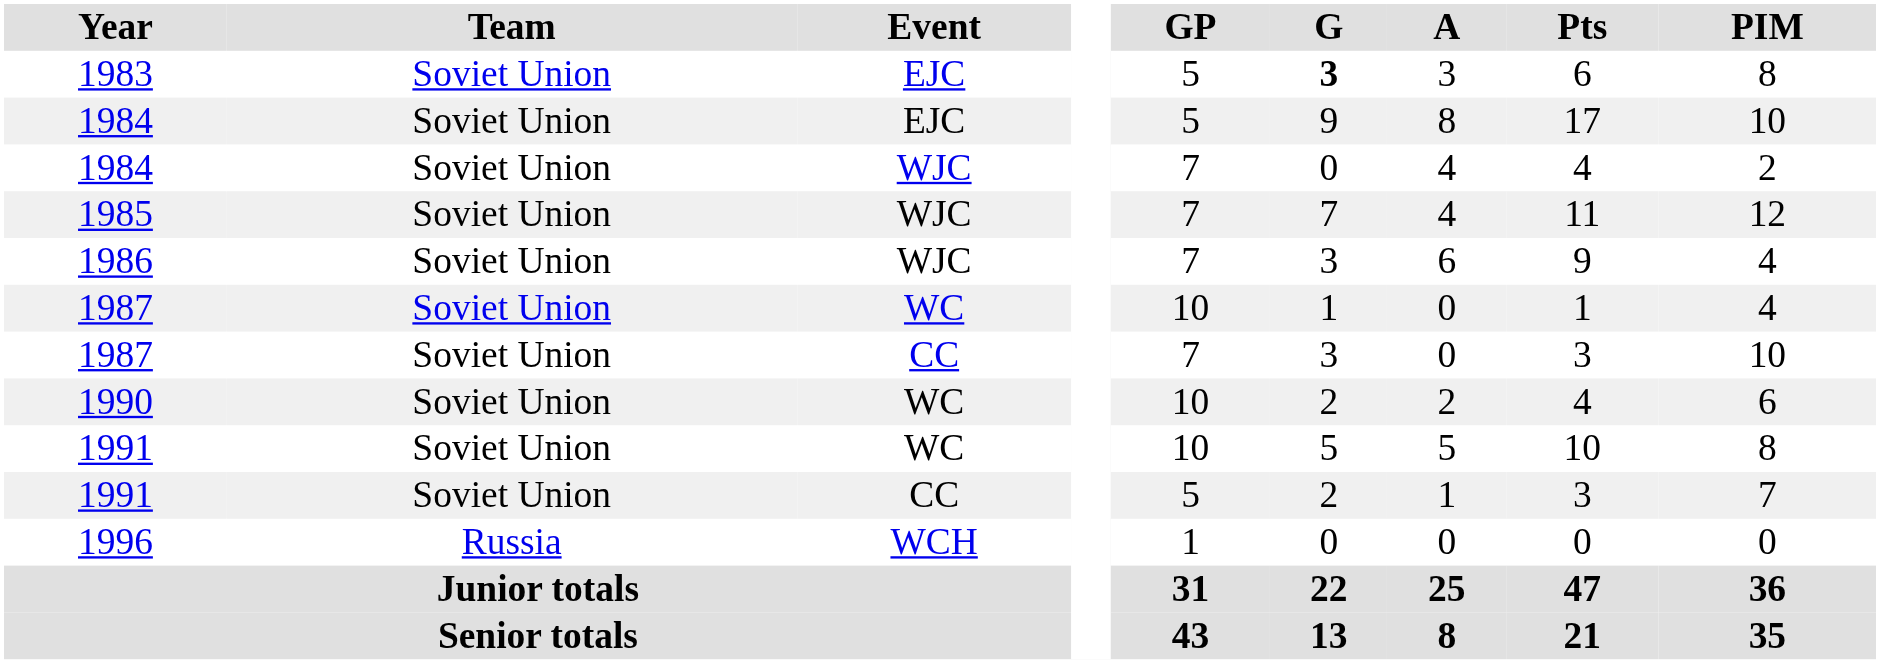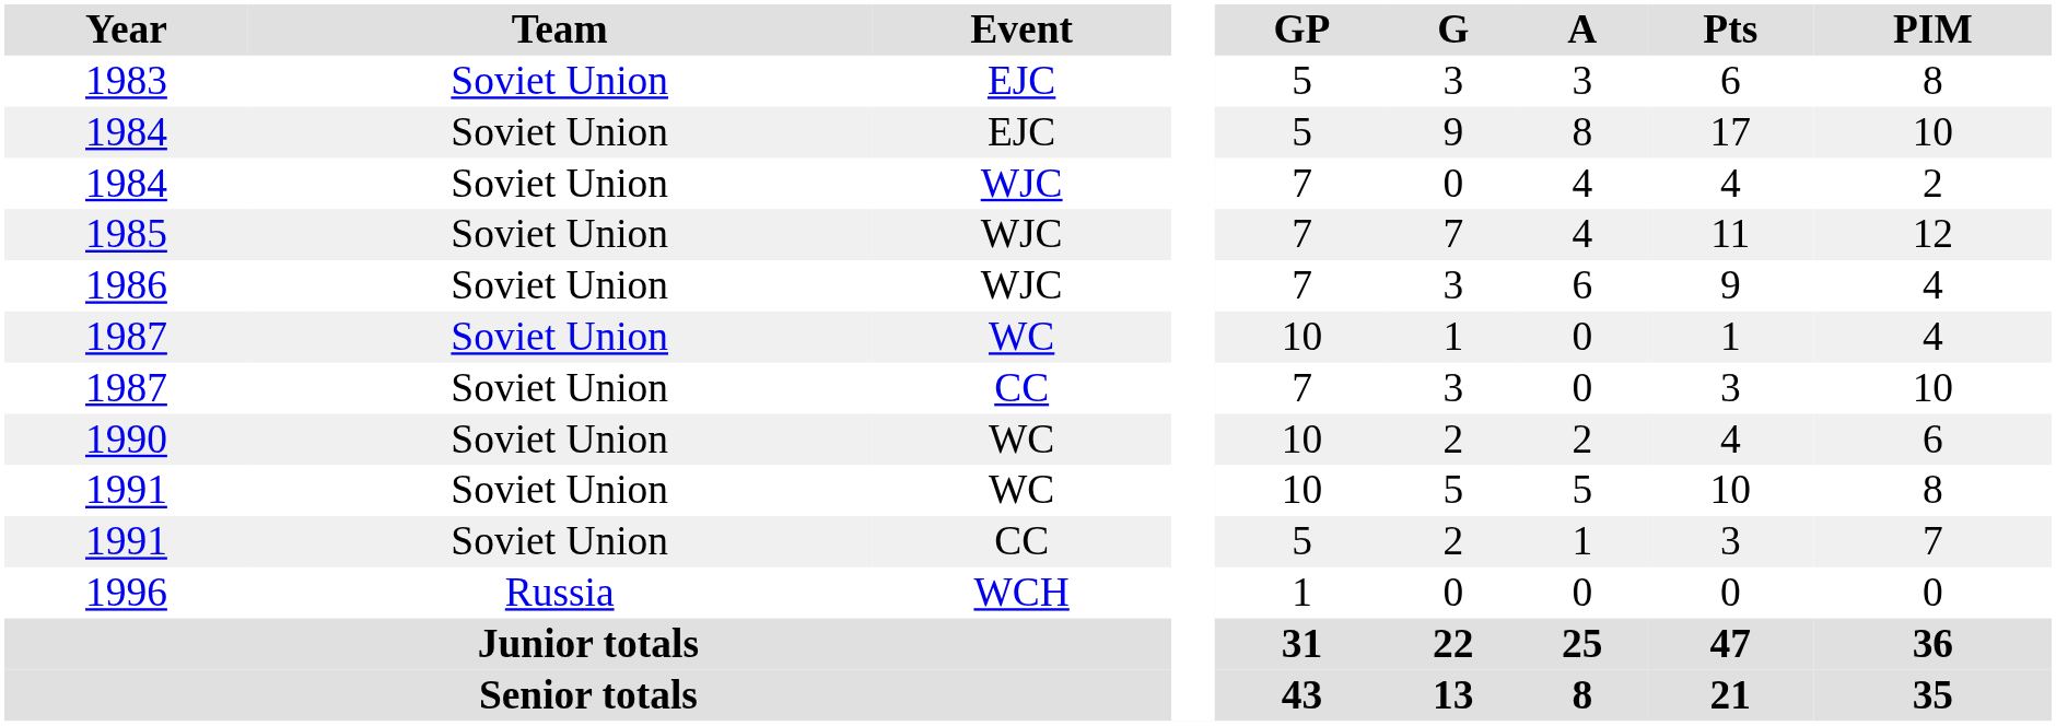1983 | G: bold -> normal
